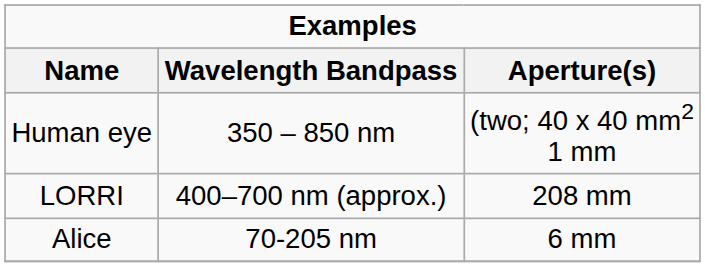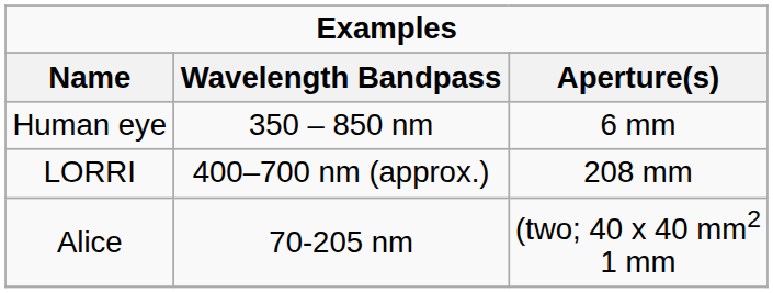Human eye | Aperture(s): (two; 40 x 40 mm2 1 mm -> 6 mm
Alice | Aperture(s): 6 mm -> (two; 40 x 40 mm2 1 mm
